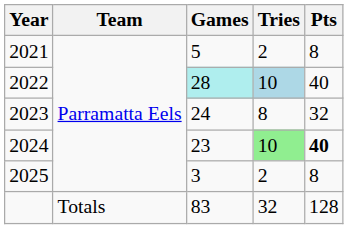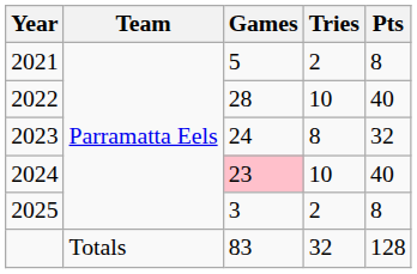2022 | Games: paleturquoise background -> no background
2022 | Tries: lightblue background -> no background
2024 | Games: no background -> pink background
2024 | Tries: lightgreen background -> no background
2024 | Pts: bold -> normal
